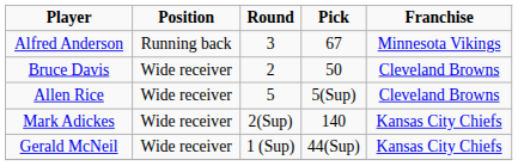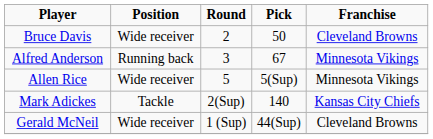rows swapped: Bruce Davis <-> Alfred Anderson
Allen Rice | Franchise: Cleveland Browns -> Minnesota Vikings
Mark Adickes | Position: Wide receiver -> Tackle
Gerald McNeil | Franchise: Kansas City Chiefs -> Cleveland Browns
